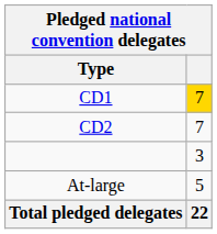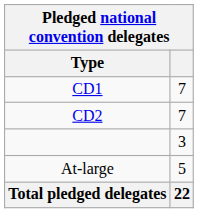CD1 | column 2: gold background -> no background
